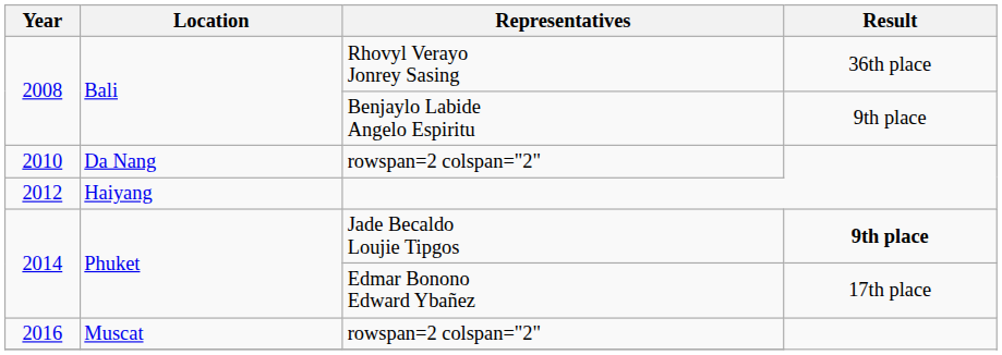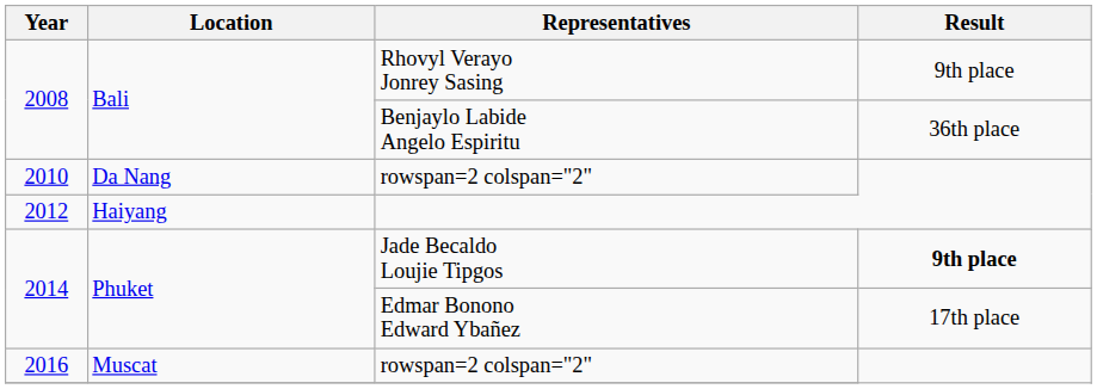Rhovyl Verayo Jonrey Sasing | Result: 36th place -> 9th place
Benjaylo Labide Angelo Espiritu | Result: 9th place -> 36th place
